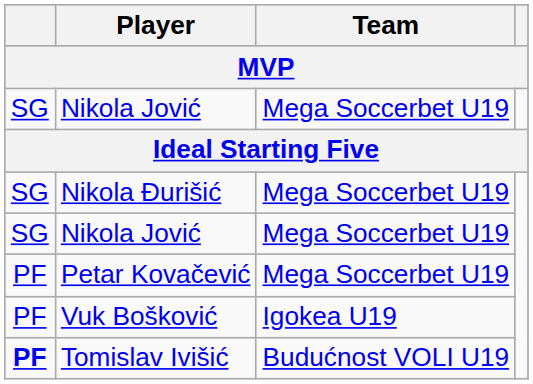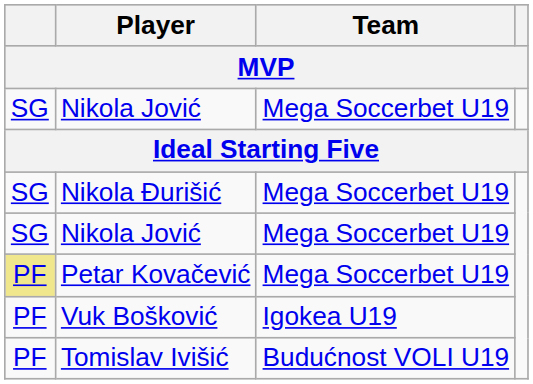Petar Kovačević | column 1: no background -> khaki background
Tomislav Ivišić | column 1: bold -> normal
